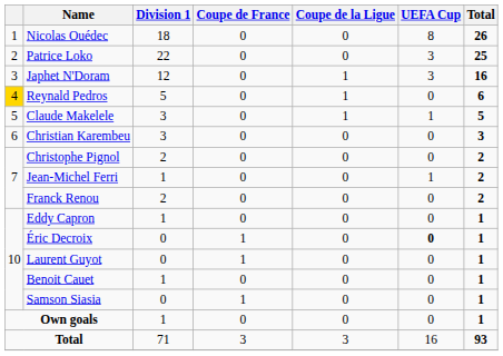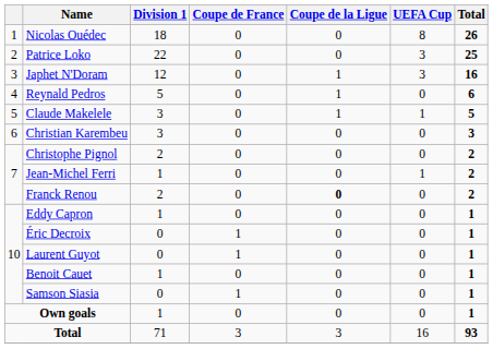Reynald Pedros | column 1: gold background -> no background
Franck Renou | Coupe de la Ligue: normal -> bold
Éric Decroix | UEFA Cup: bold -> normal
